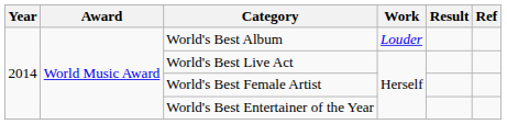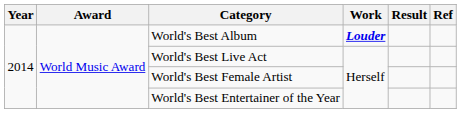World's Best Album | Work: normal -> bold
